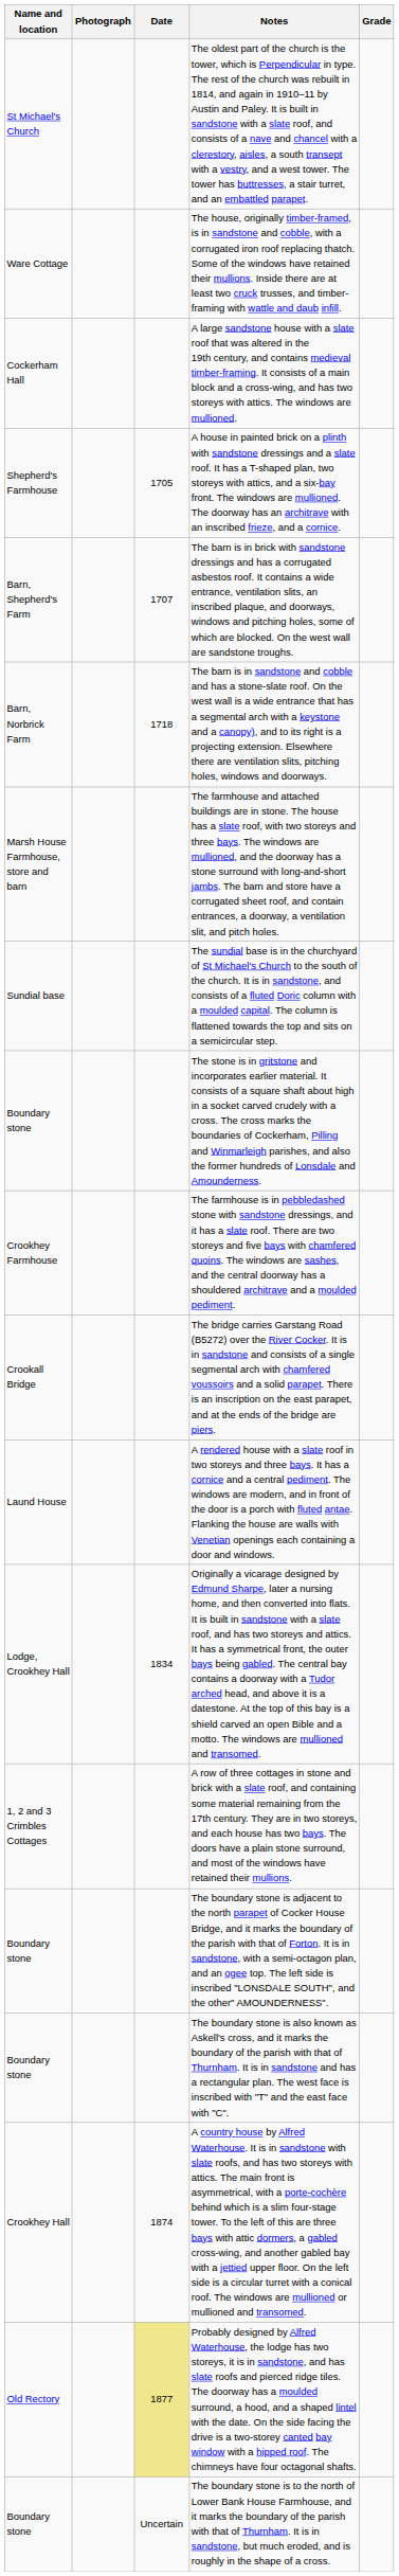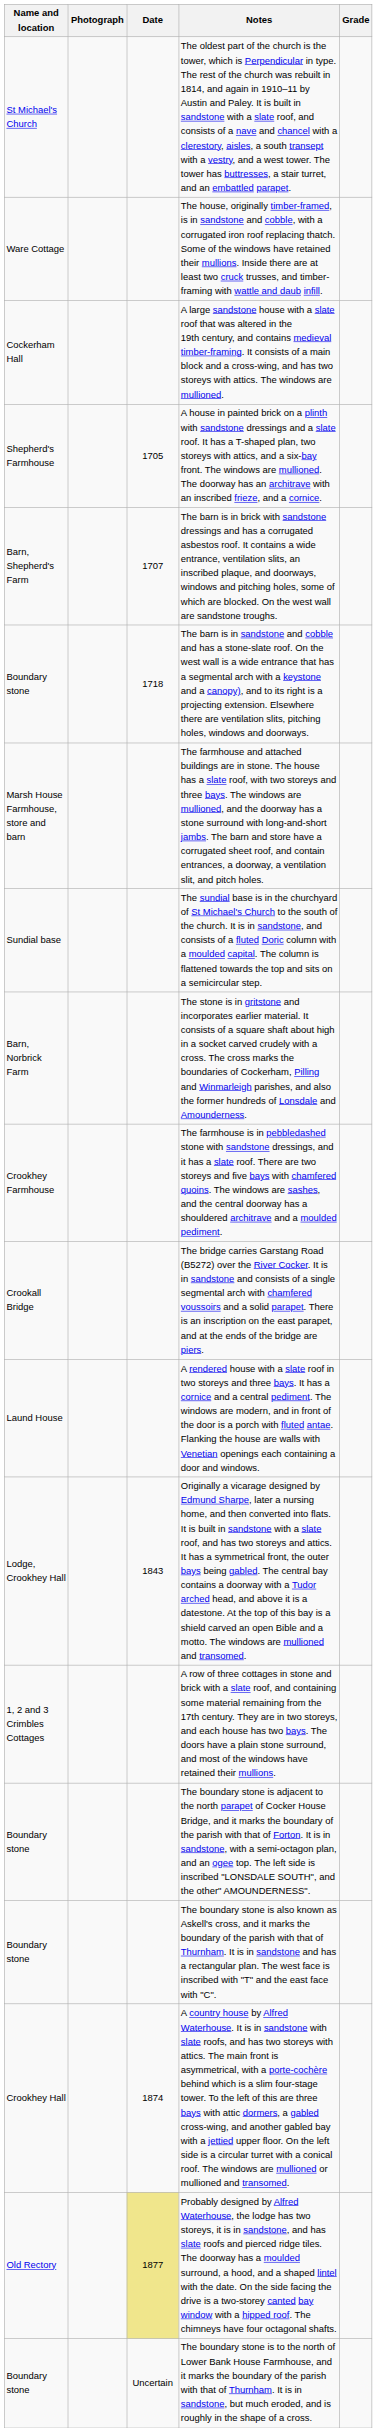row 7 | Name and location: Barn, Norbrick Farm -> Boundary stone
row 10 | Name and location: Boundary stone -> Barn, Norbrick Farm
row 14 | Date: 1834 -> 1843
